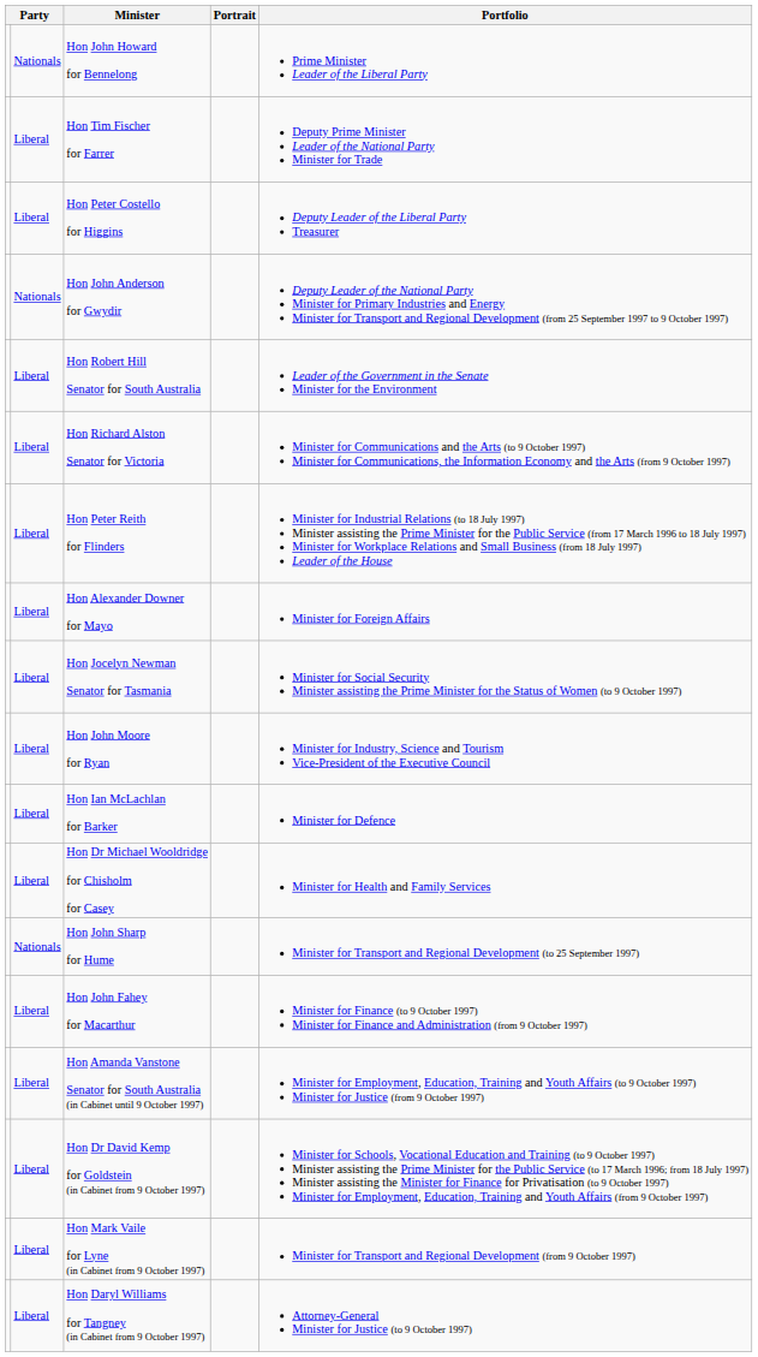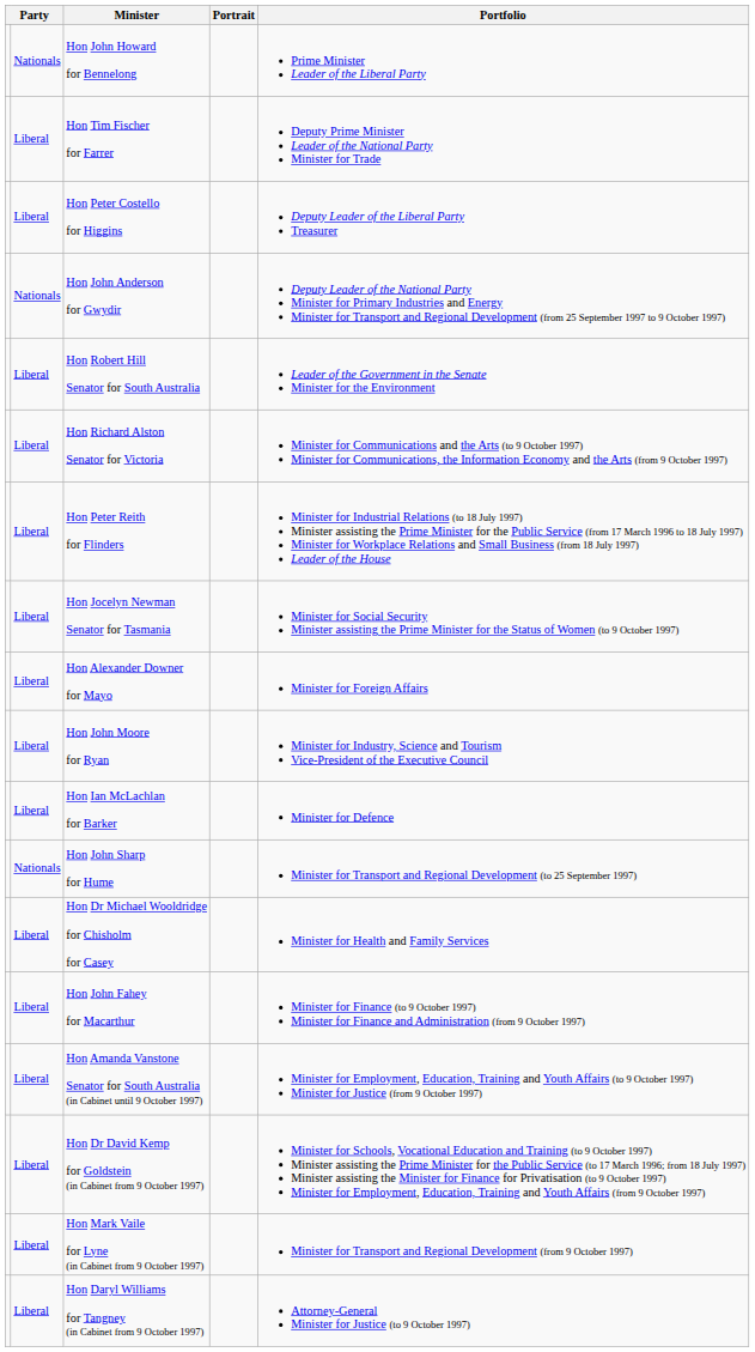rows swapped: Hon Jocelyn Newman Senator for Tasmania <-> Hon Alexander Downer for Mayo
rows swapped: Hon John Sharp for Hume <-> Hon Dr Michael Wooldridge for Chisholm for Casey
